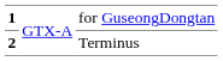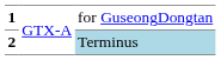2 | column 3: no background -> lightblue background
